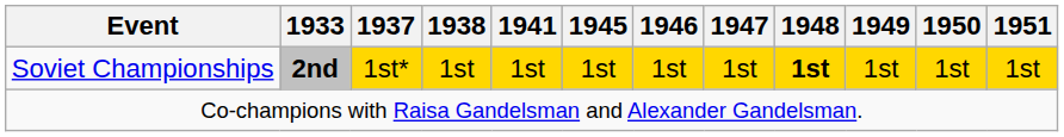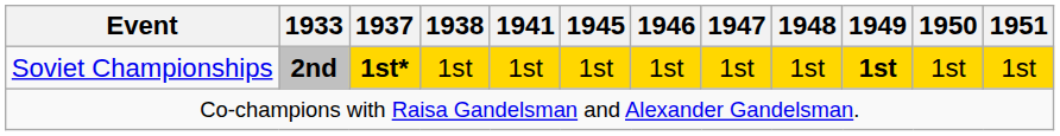Soviet Championships | 1937: normal -> bold
Soviet Championships | 1948: bold -> normal
Soviet Championships | 1949: normal -> bold
